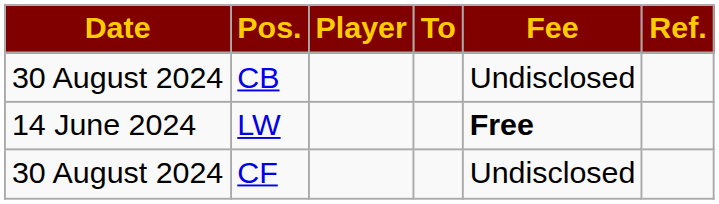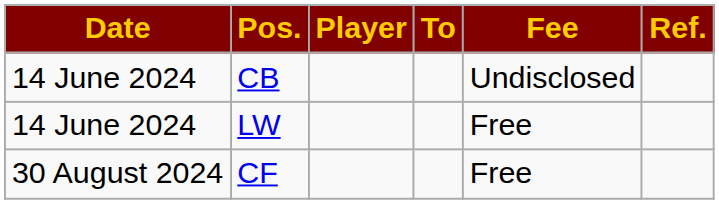CB | Date: 30 August 2024 -> 14 June 2024
LW | Fee: bold -> normal
CF | Fee: Undisclosed -> Free
